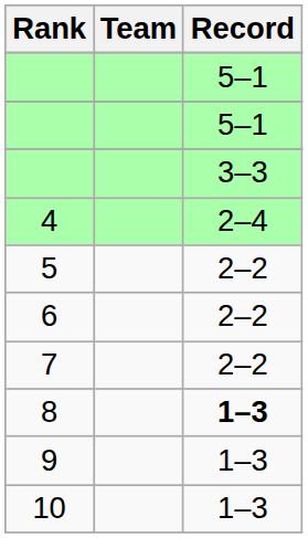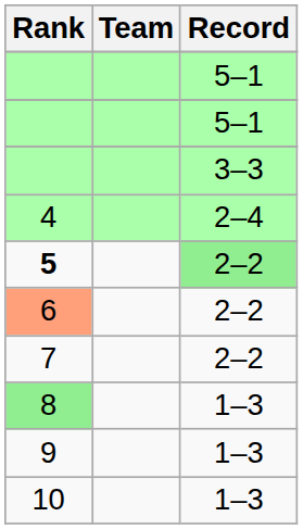5 | Rank: normal -> bold
5 | Record: no background -> lightgreen background
6 | Rank: no background -> lightsalmon background
8 | Rank: no background -> lightgreen background
8 | Record: bold -> normal
